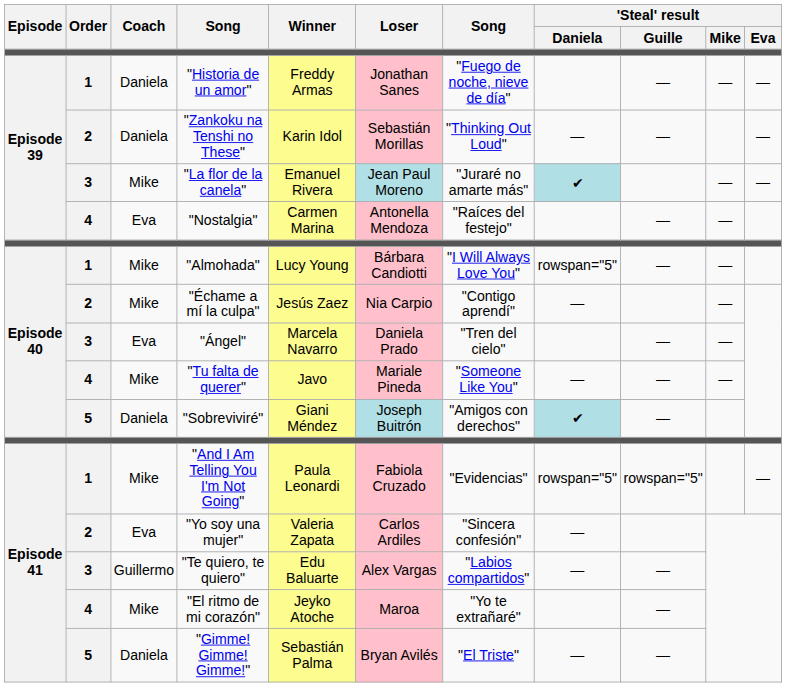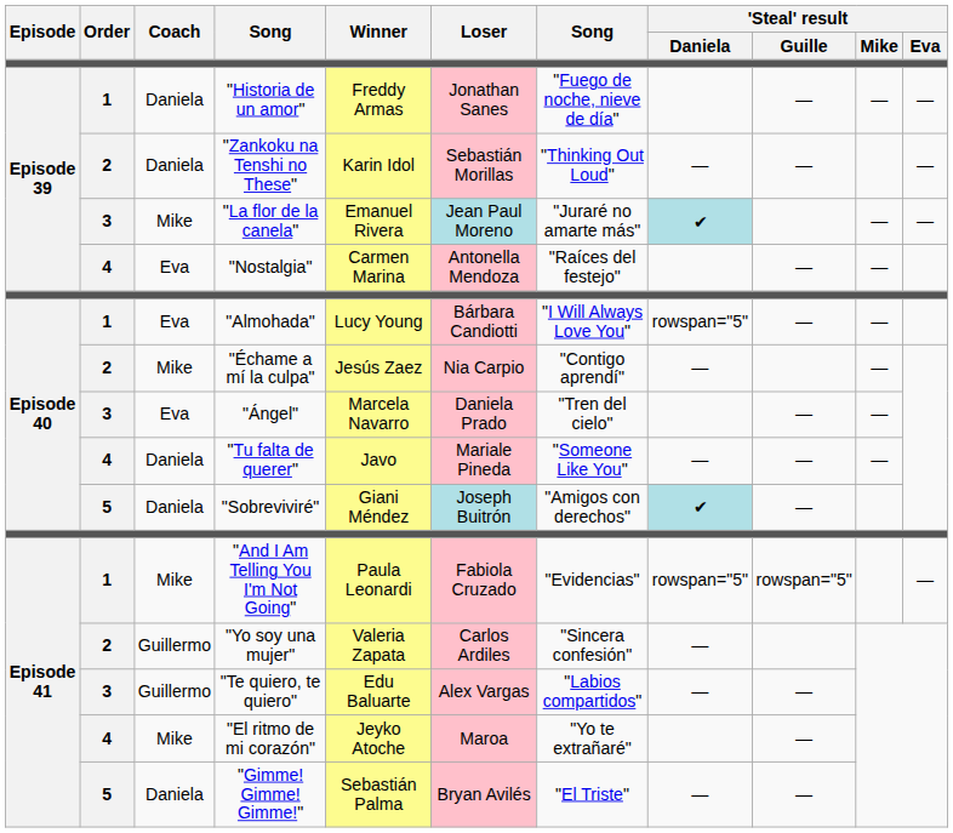"Almohada" | Coach: Mike -> Eva
"Tu falta de querer" | Coach: Mike -> Daniela
"Yo soy una mujer" | Coach: Eva -> Guillermo
